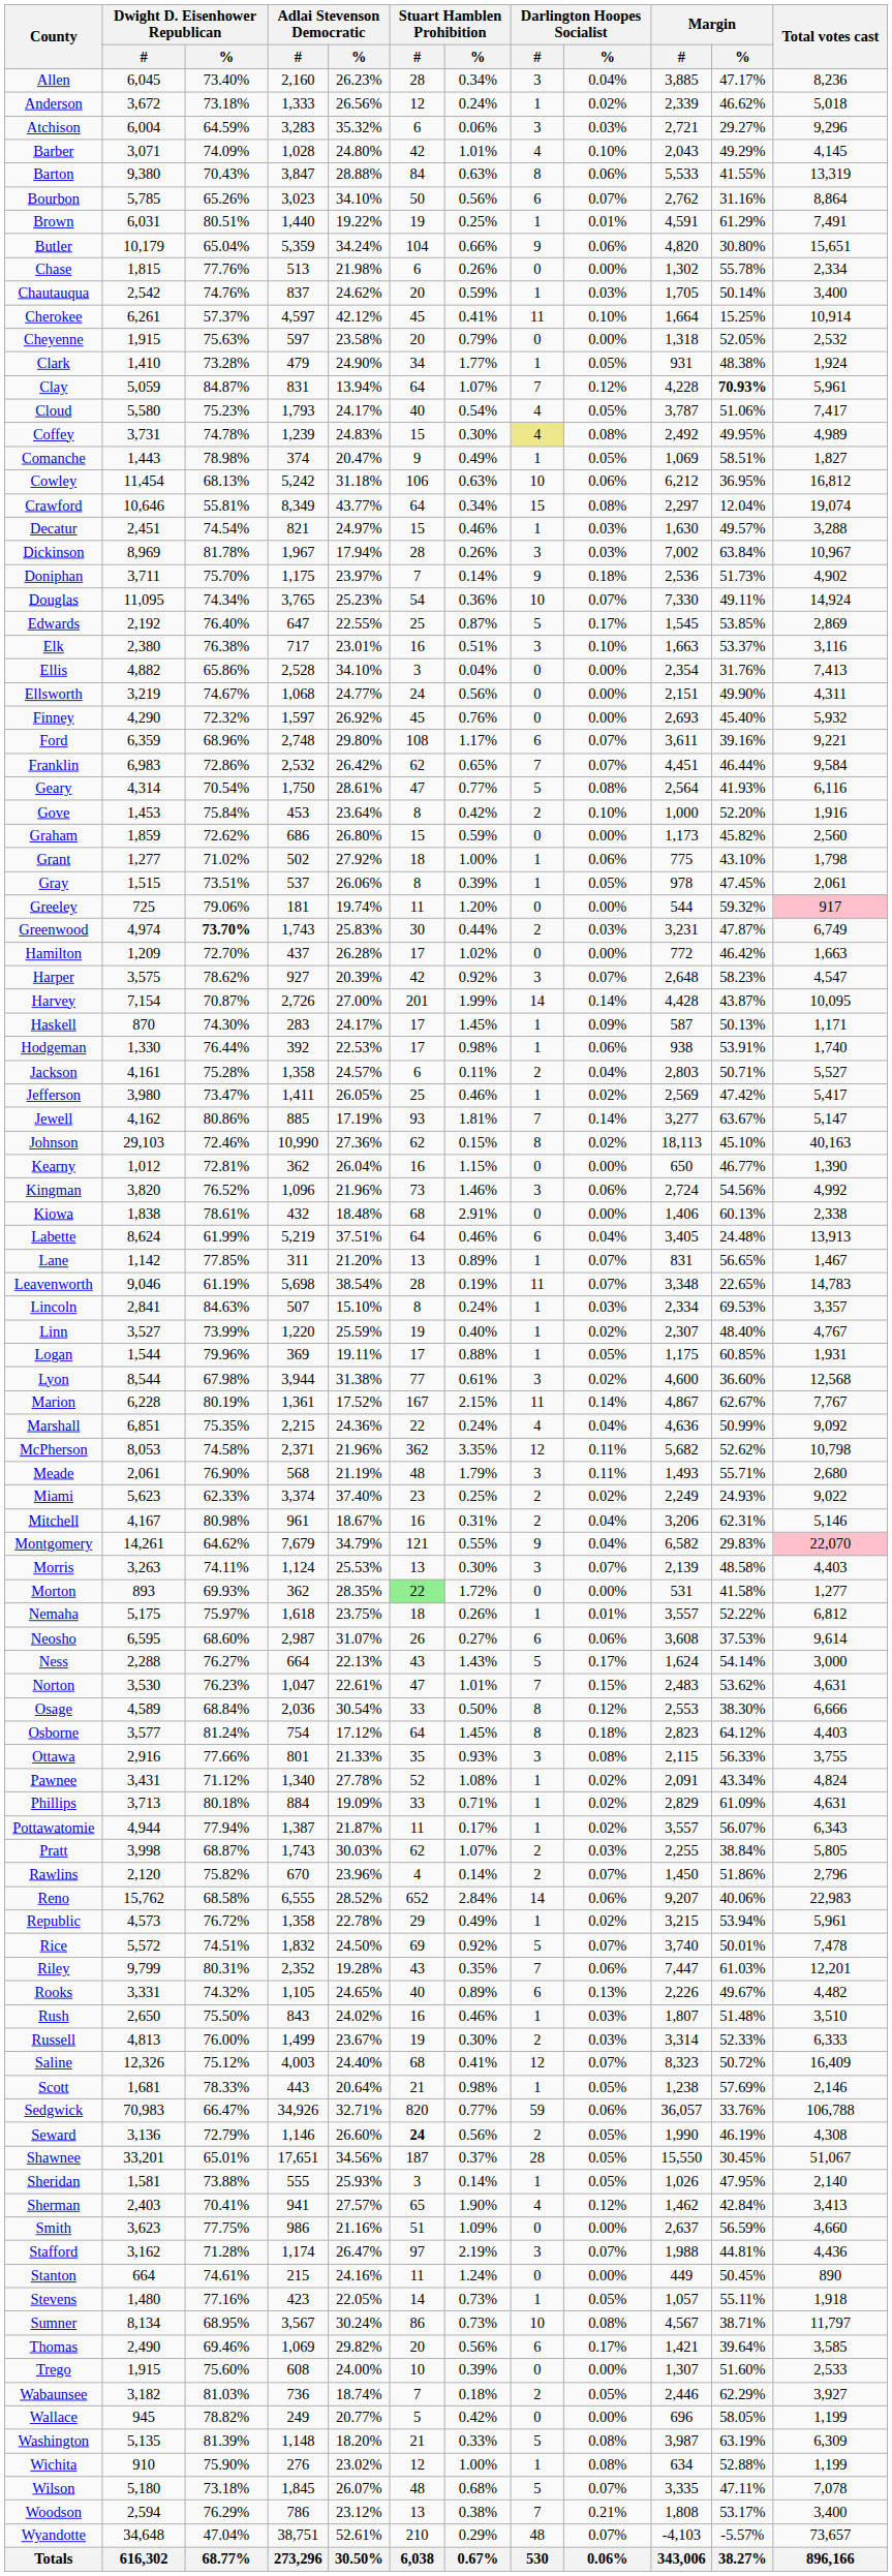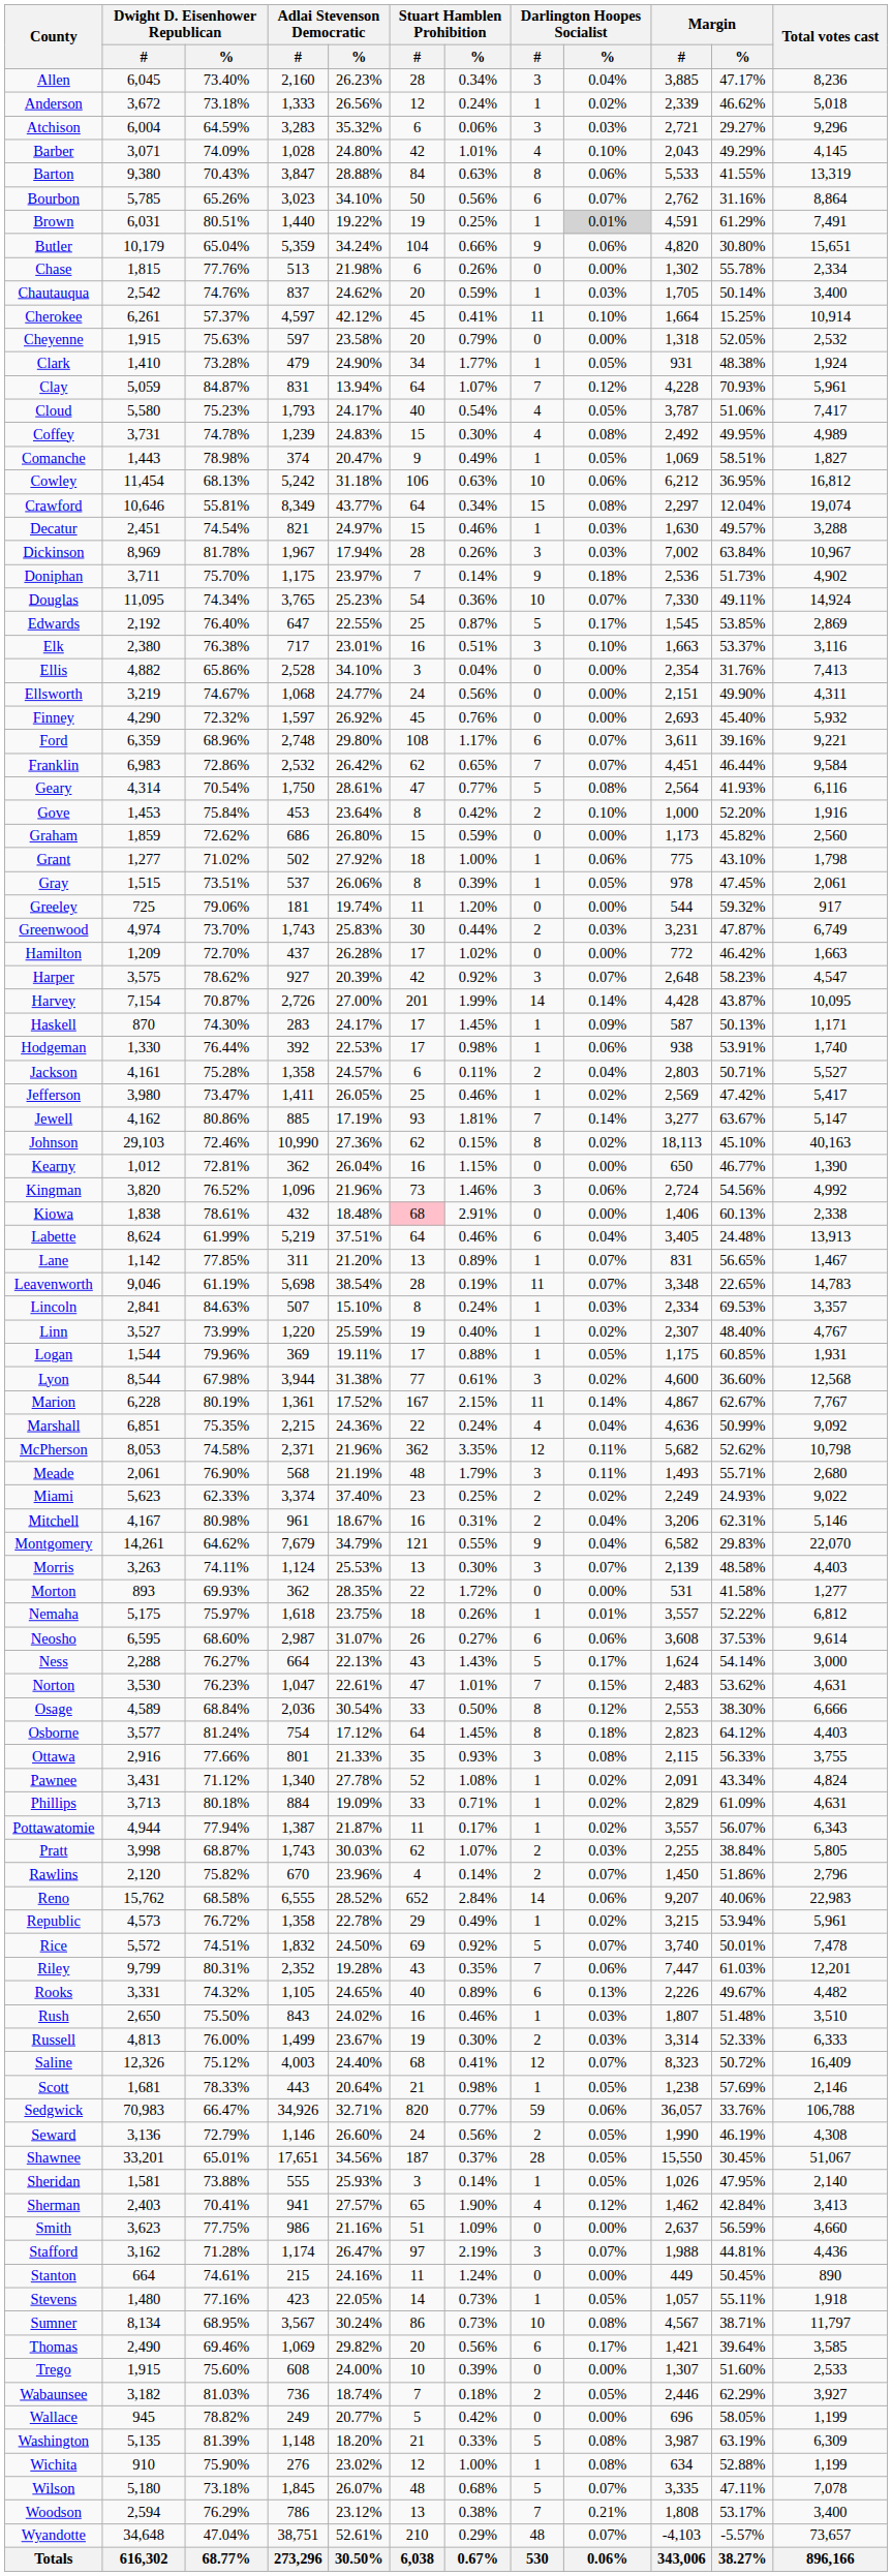Brown | Darlington Hoopes Socialist / %: no background -> lightgrey background
Clay | Margin / %: bold -> normal
Coffey | Darlington Hoopes Socialist / #: khaki background -> no background
Greeley | Total votes cast: pink background -> no background
Greenwood | Dwight D. Eisenhower Republican / %: bold -> normal
Kiowa | Stuart Hamblen Prohibition / #: no background -> pink background
Montgomery | Total votes cast: pink background -> no background
Morton | Stuart Hamblen Prohibition / #: lightgreen background -> no background
Seward | Stuart Hamblen Prohibition / #: bold -> normal
